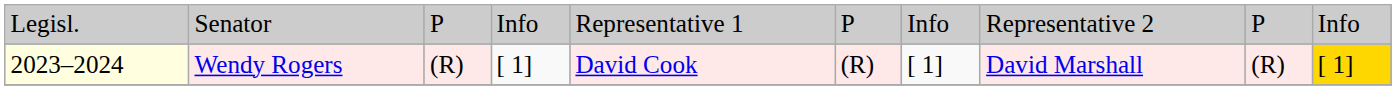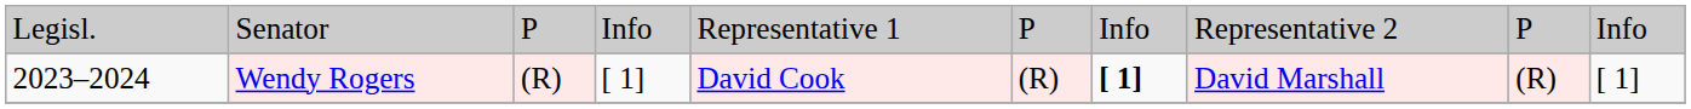Wendy Rogers | column 1: lightyellow background -> no background
Wendy Rogers | column 7: normal -> bold
Wendy Rogers | column 10: gold background -> no background
